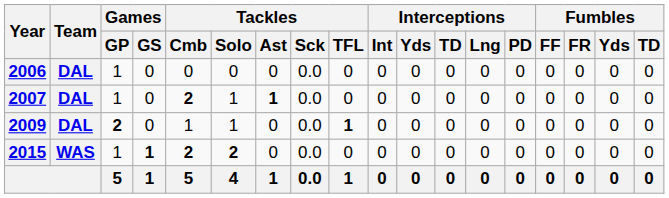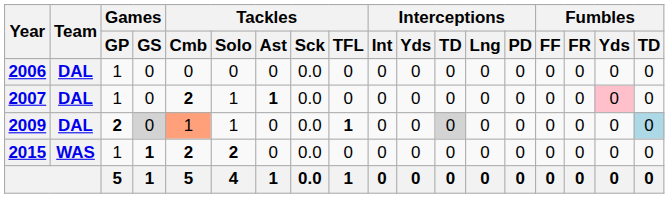2007 | Fumbles / Yds: no background -> pink background
2009 | Games / GS: no background -> lightgrey background
2009 | Tackles / Cmb: no background -> lightsalmon background
2009 | Interceptions / TD: no background -> lightgrey background
2009 | Fumbles / TD: no background -> lightblue background
